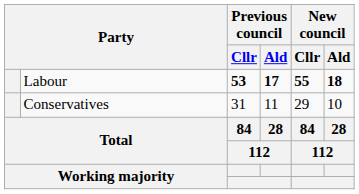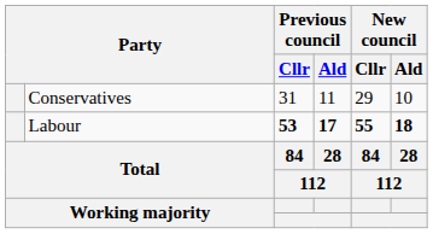rows swapped: Labour <-> Conservatives
